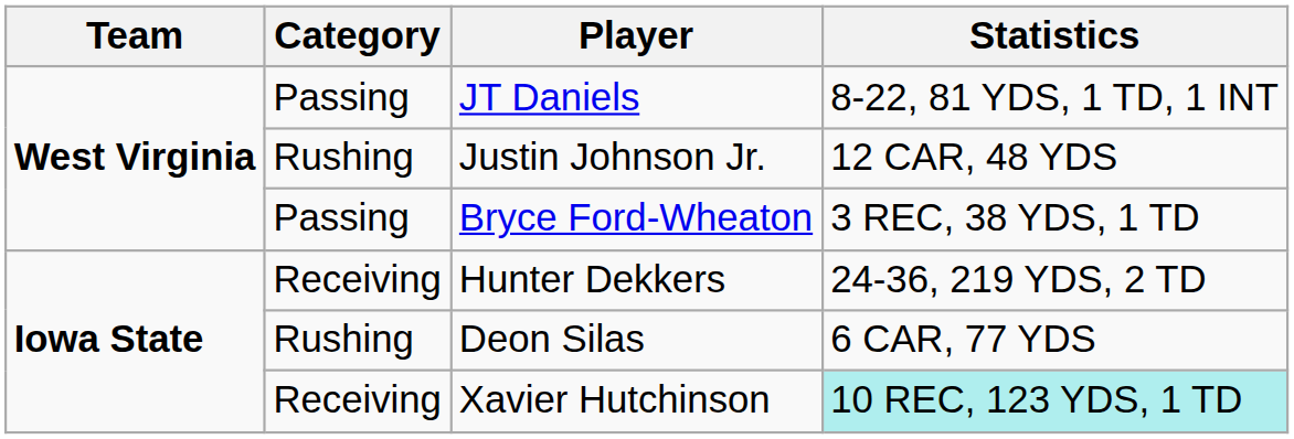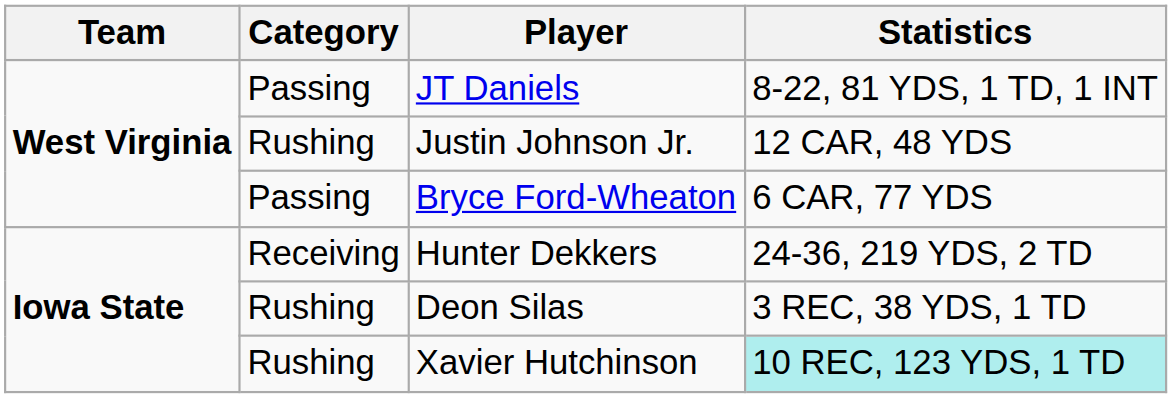Bryce Ford-Wheaton | Statistics: 3 REC, 38 YDS, 1 TD -> 6 CAR, 77 YDS
Deon Silas | Statistics: 6 CAR, 77 YDS -> 3 REC, 38 YDS, 1 TD
Xavier Hutchinson | Category: Receiving -> Rushing
